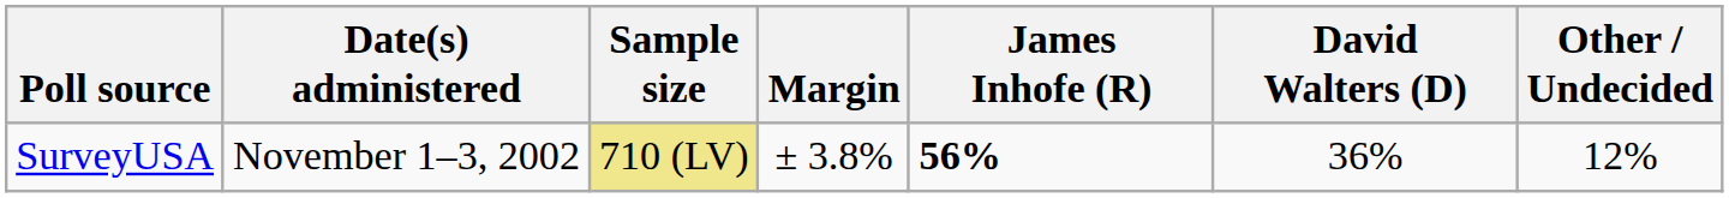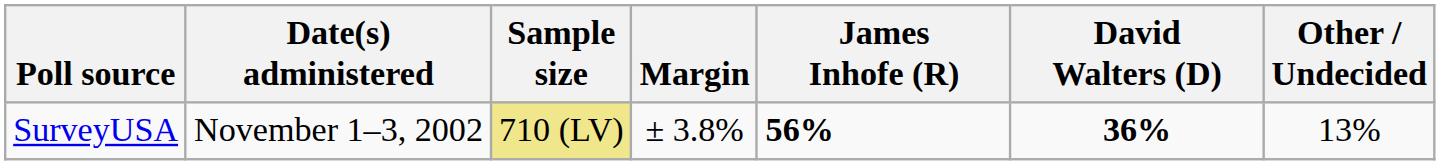SurveyUSA | David Walters (D): normal -> bold
SurveyUSA | Other / Undecided: 12% -> 13%
